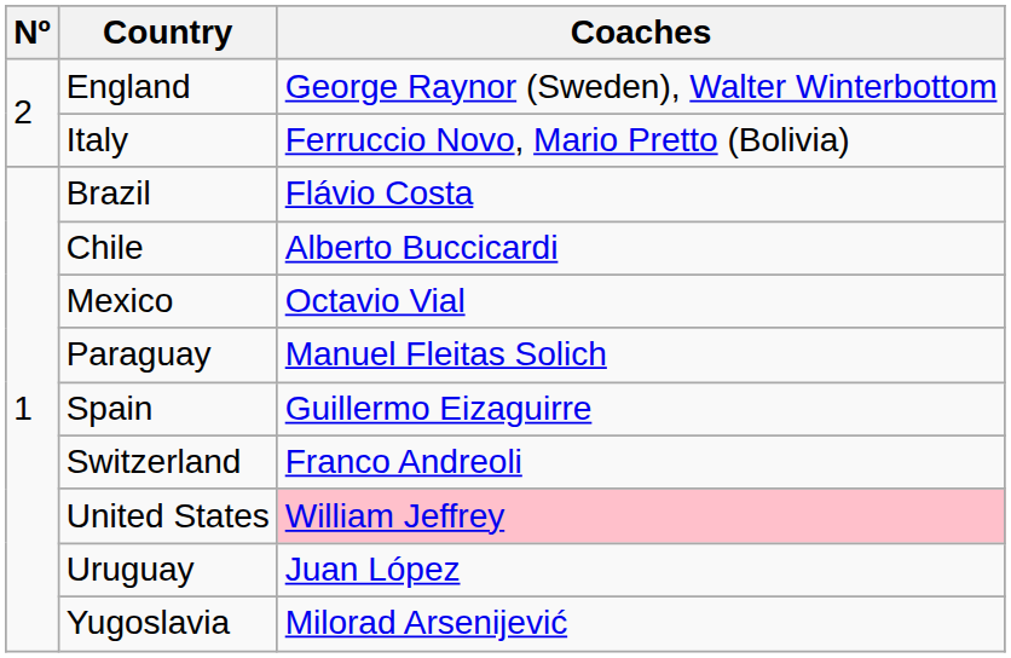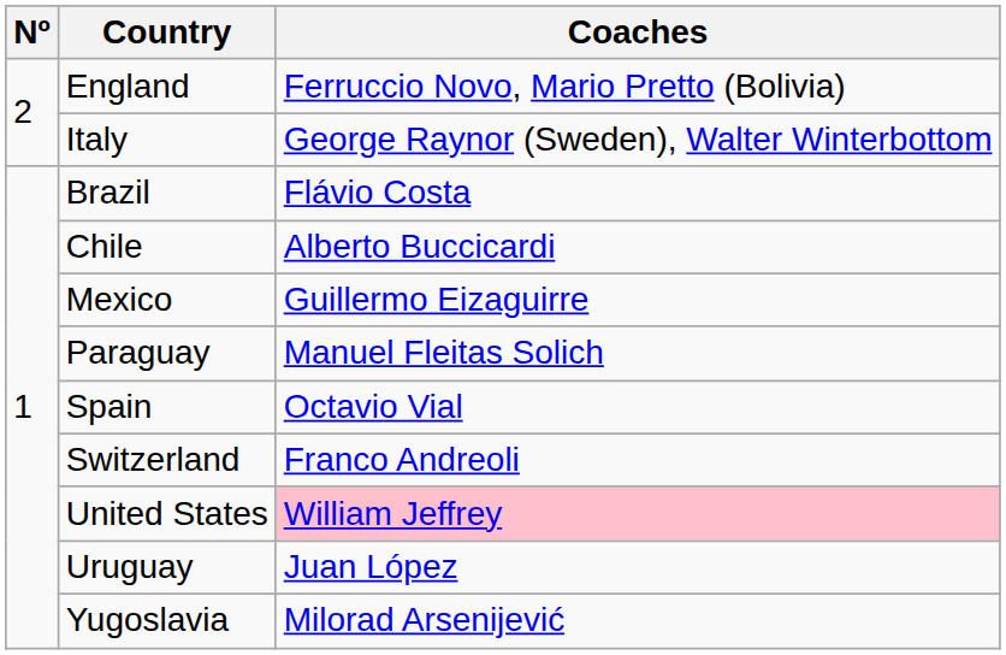England | Coaches: George Raynor (Sweden), Walter Winterbottom -> Ferruccio Novo, Mario Pretto (Bolivia)
Italy | Coaches: Ferruccio Novo, Mario Pretto (Bolivia) -> George Raynor (Sweden), Walter Winterbottom
Mexico | Coaches: Octavio Vial -> Guillermo Eizaguirre
Spain | Coaches: Guillermo Eizaguirre -> Octavio Vial
